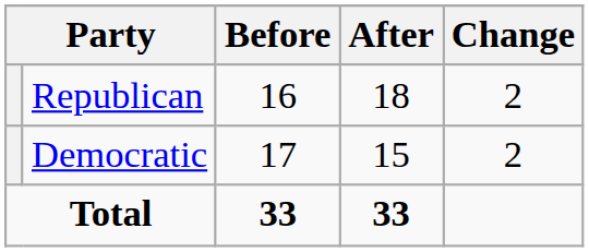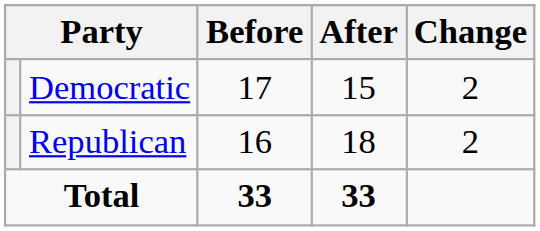rows swapped: Republican <-> Democratic
